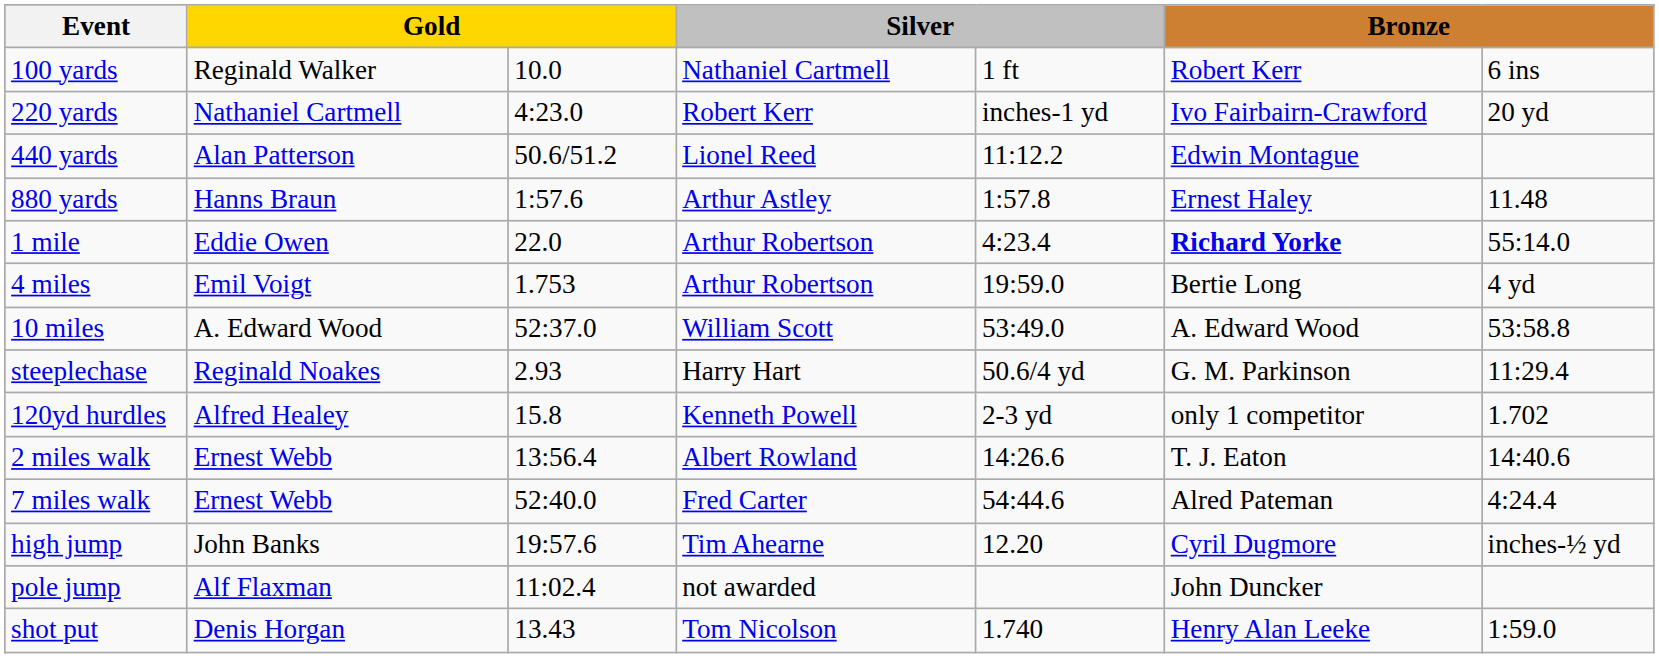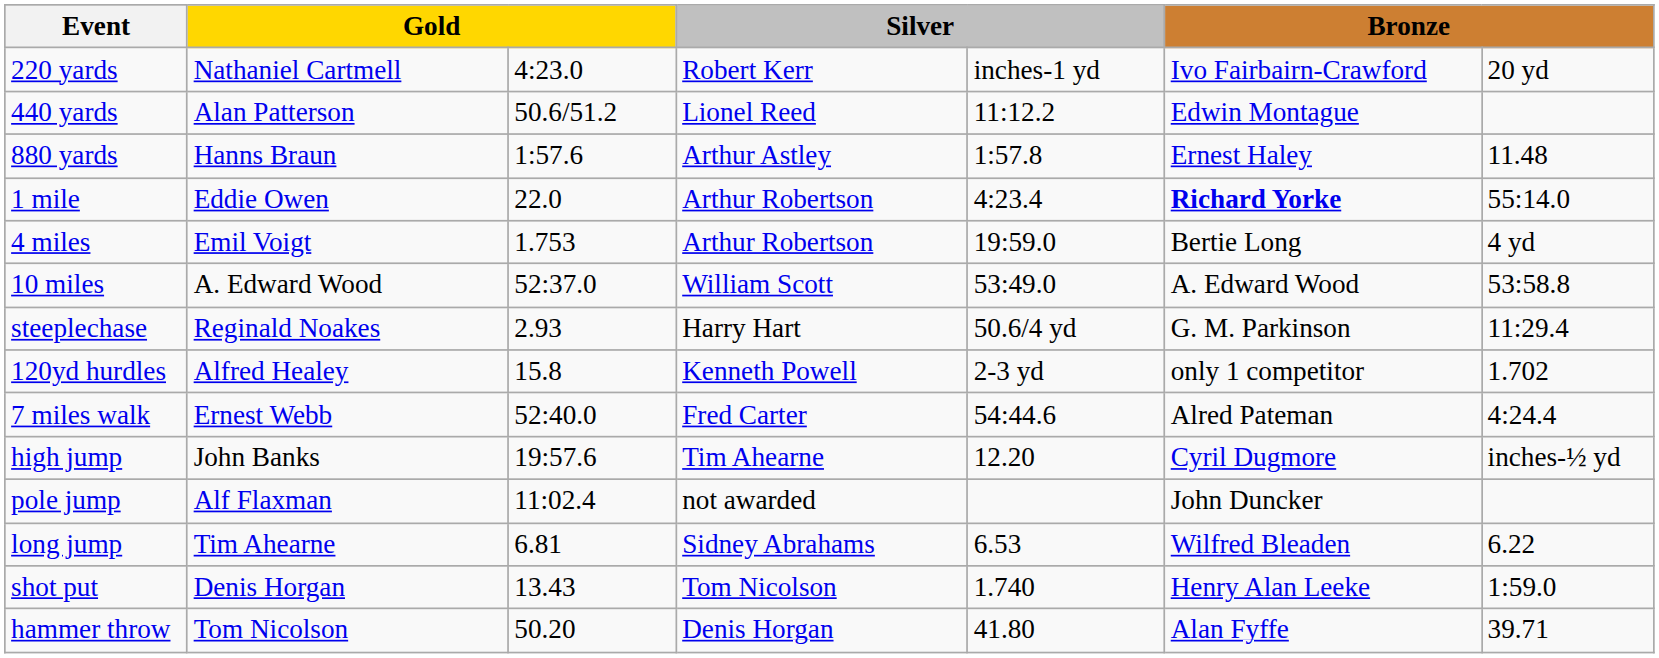- row: 100 yards | Reginald Walker | 10.0 | Nathaniel Cartmell | 1 ft | Robert Kerr | 6 ins
- row: 2 miles walk | Ernest Webb | 13:56.4 | Albert Rowland | 14:26.6 | T. J. Eaton | 14:40.6
+ row: long jump | Tim Ahearne | 6.81 | Sidney Abrahams | 6.53 | Wilfred Bleaden | 6.22
+ row: hammer throw | Tom Nicolson | 50.20 | Denis Horgan | 41.80 | Alan Fyffe | 39.71
